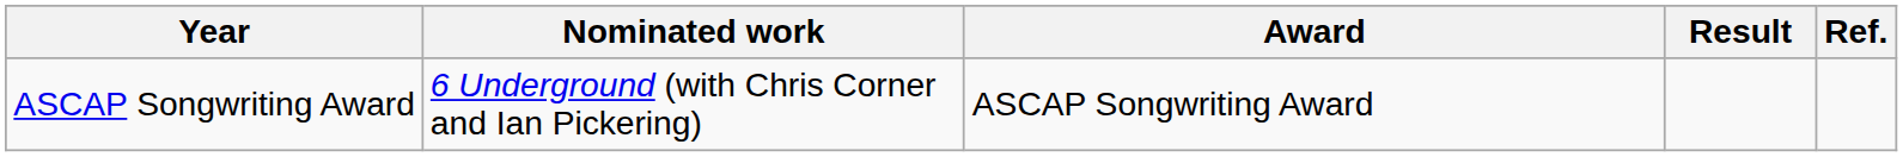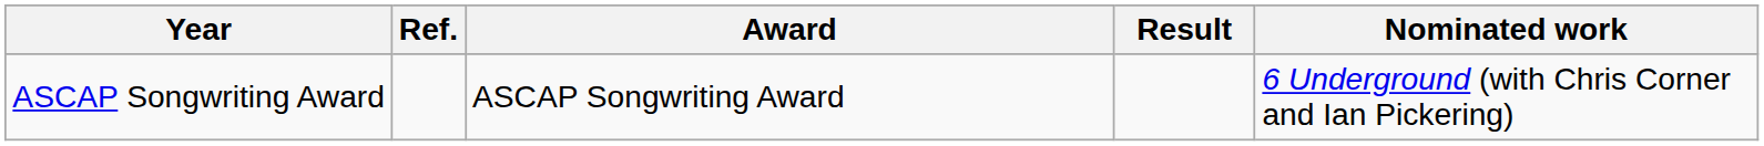columns swapped: Nominated work <-> Ref.
